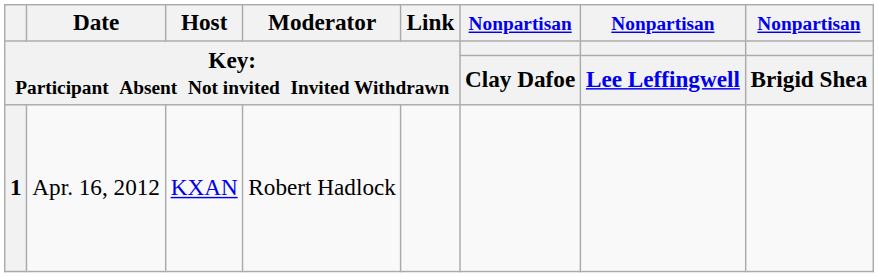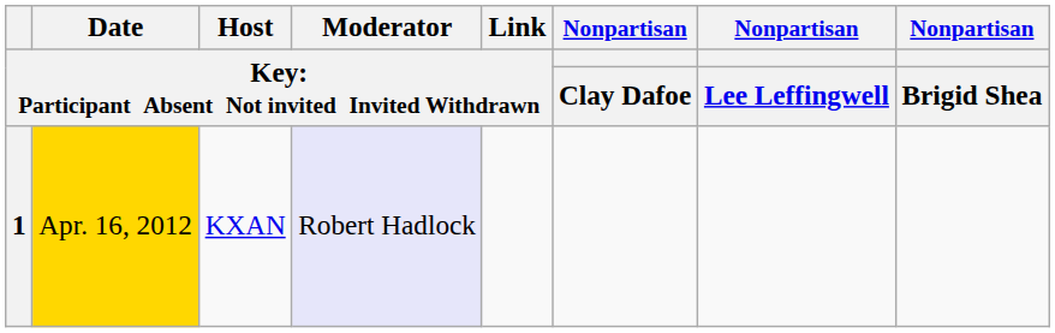1 | column 2: no background -> gold background
1 | column 4: no background -> lavender background
